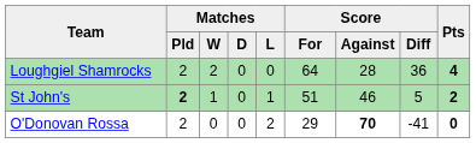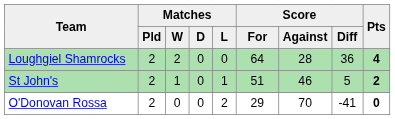St John's | Matches / Pld: bold -> normal
O'Donovan Rossa | Score / Against: bold -> normal
